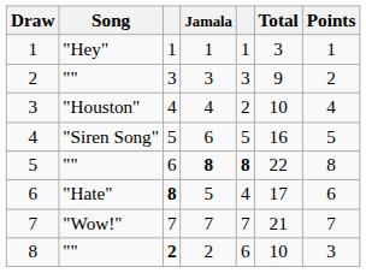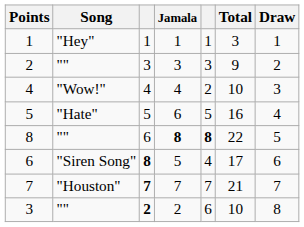columns swapped: Draw <-> Points
row 4 | Song: "Houston" -> "Wow!"
row 5 | Song: "Siren Song" -> "Hate"
row 7 | Song: "Hate" -> "Siren Song"
row 8 | Song: "Wow!" -> "Houston"
row 8 | column 3: normal -> bold
